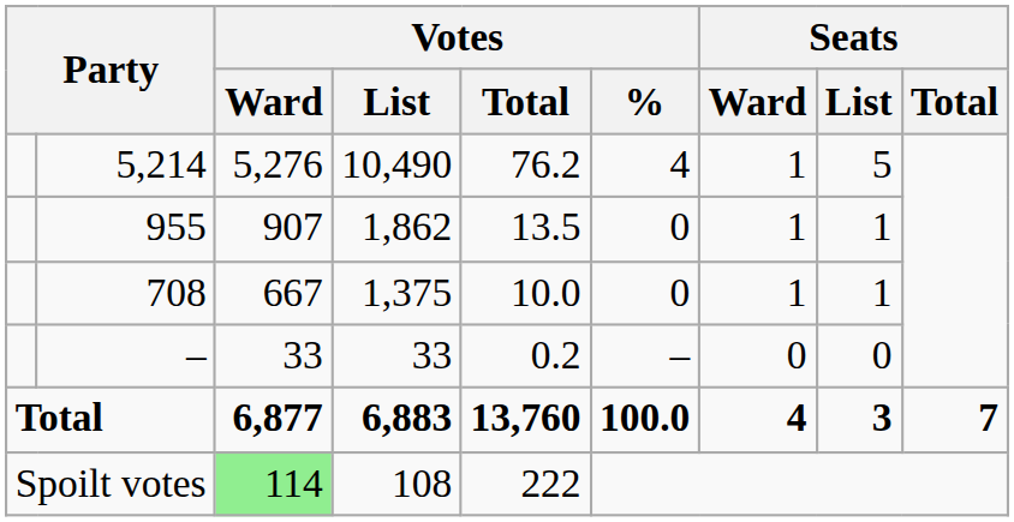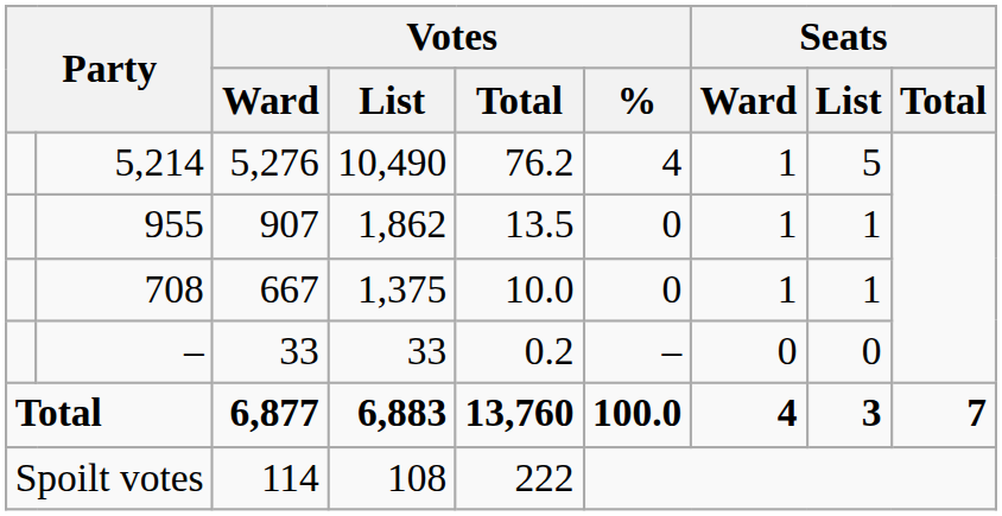Spoilt votes | Votes / Ward: lightgreen background -> no background
